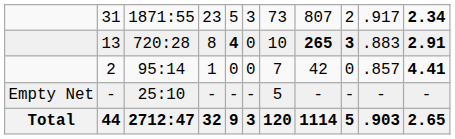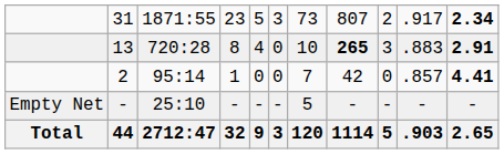13 | column 5: bold -> normal
13 | column 9: bold -> normal
